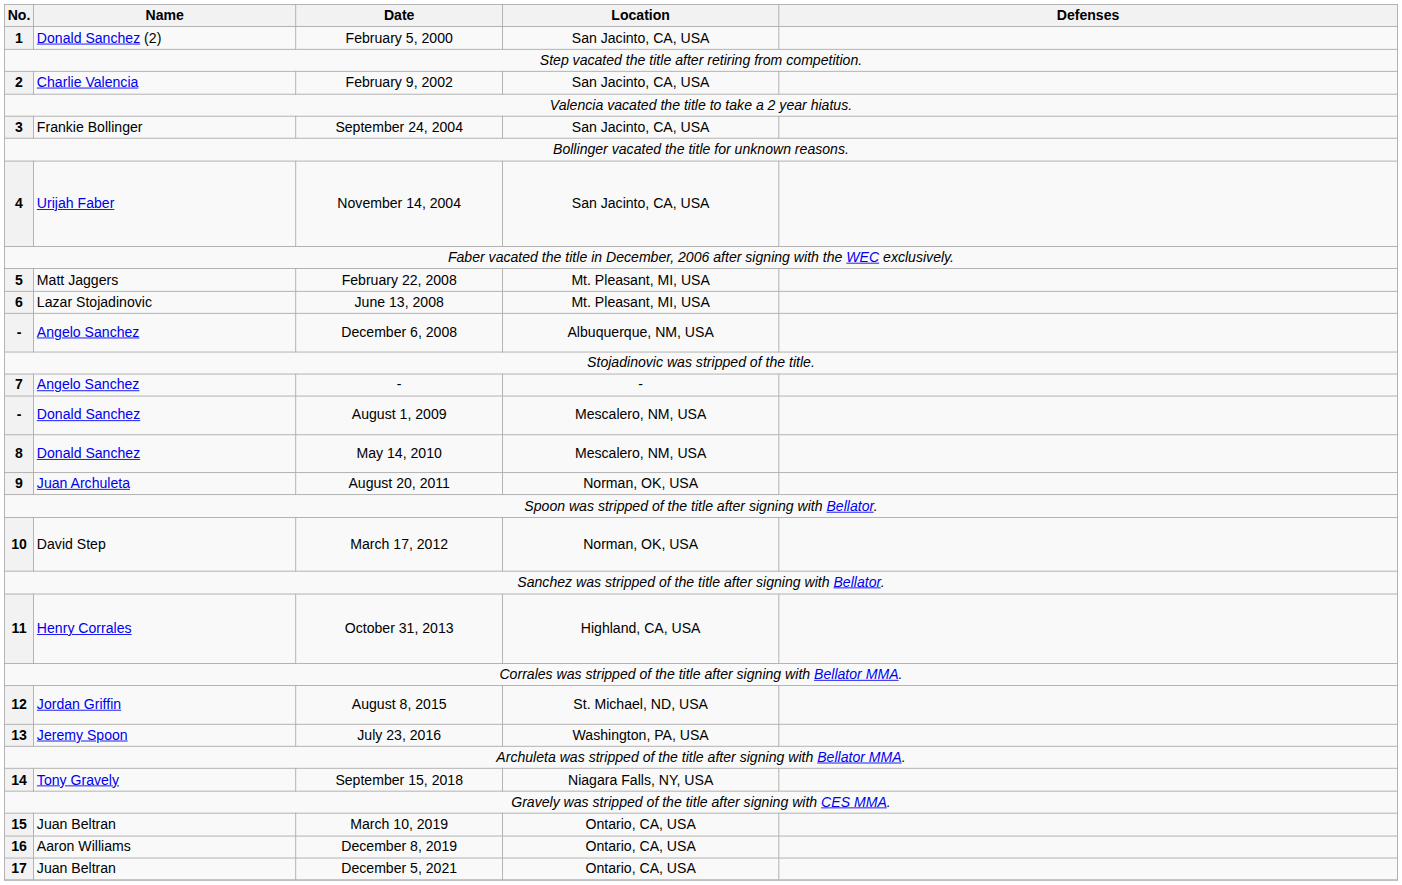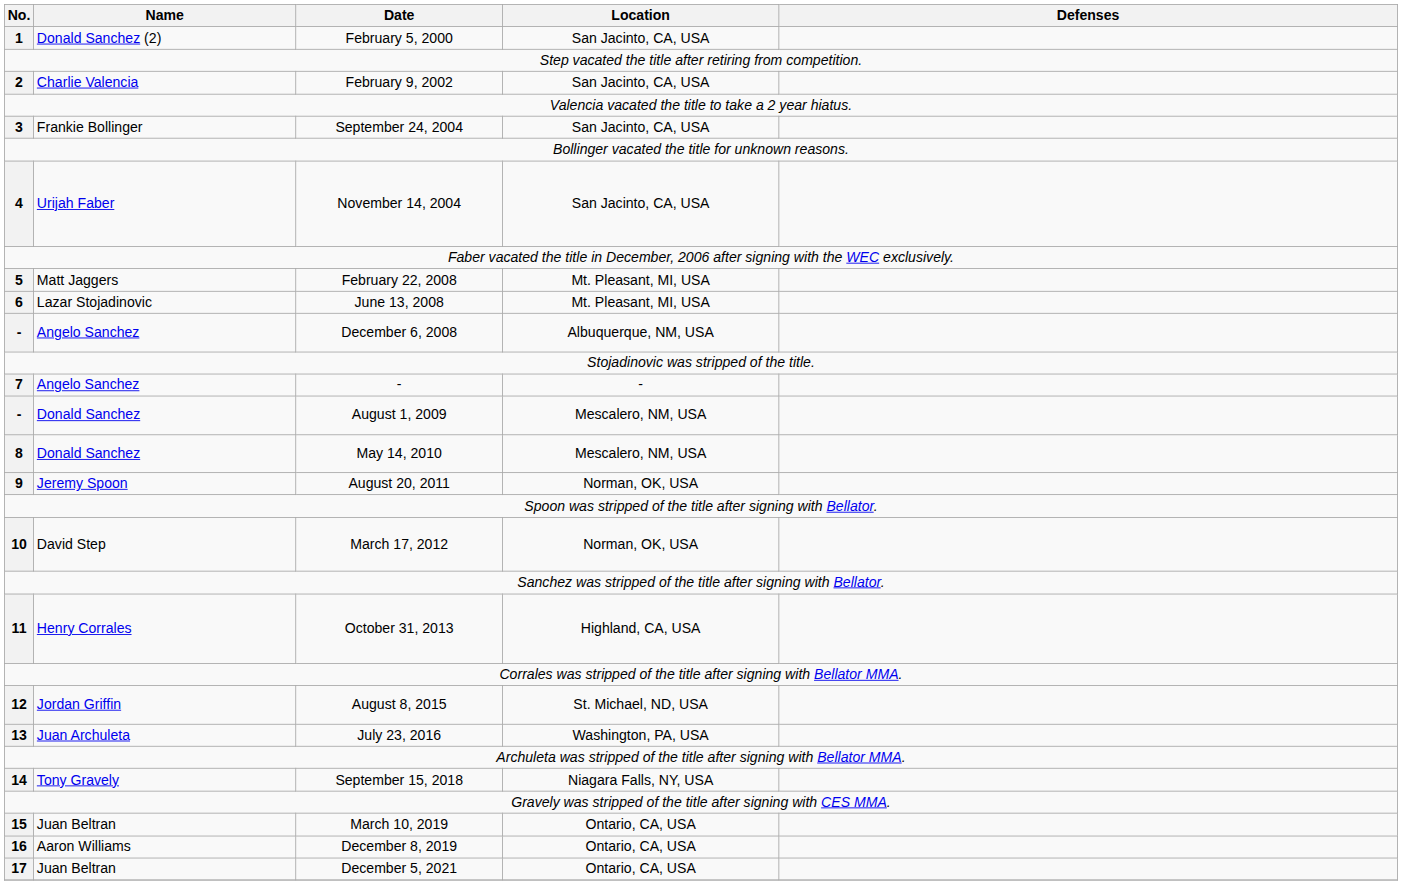August 20, 2011 | Name: Juan Archuleta -> Jeremy Spoon
July 23, 2016 | Name: Jeremy Spoon -> Juan Archuleta
